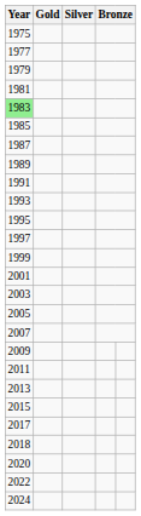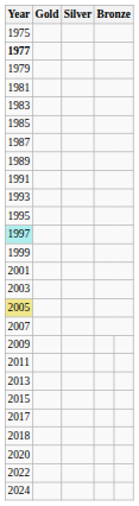1977 | Year: normal -> bold
1983 | Year: lightgreen background -> no background
1997 | Year: no background -> paleturquoise background
2005 | Year: no background -> khaki background
